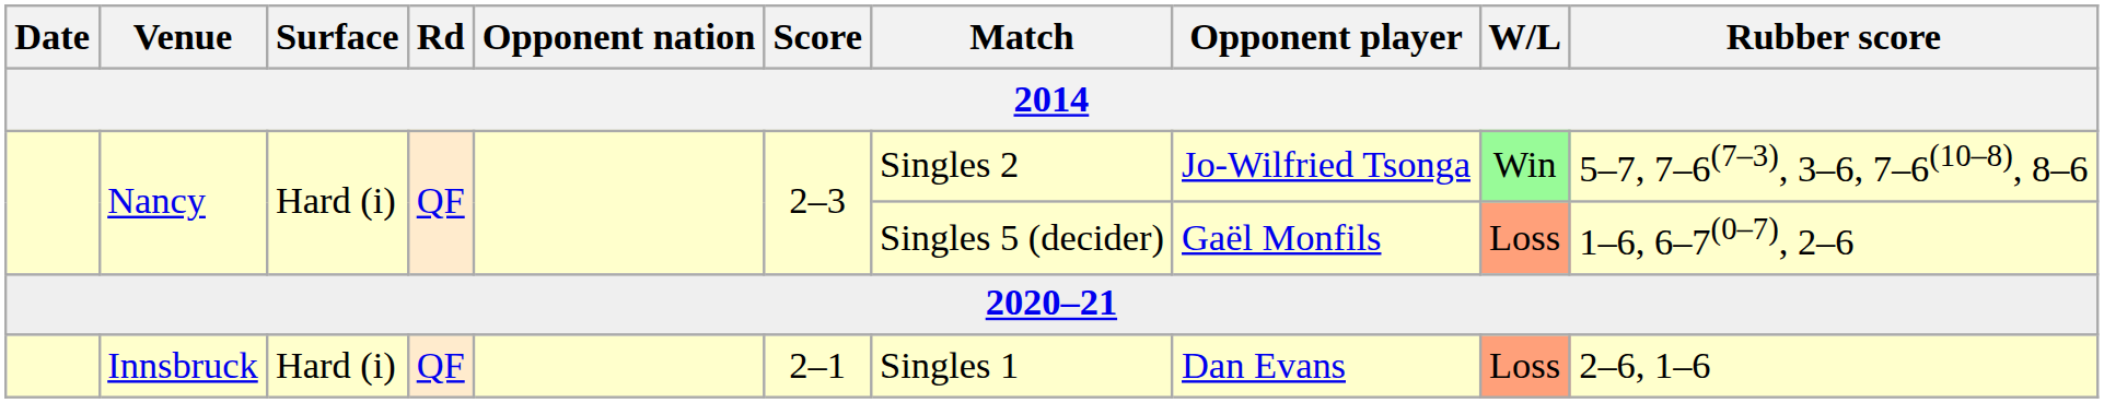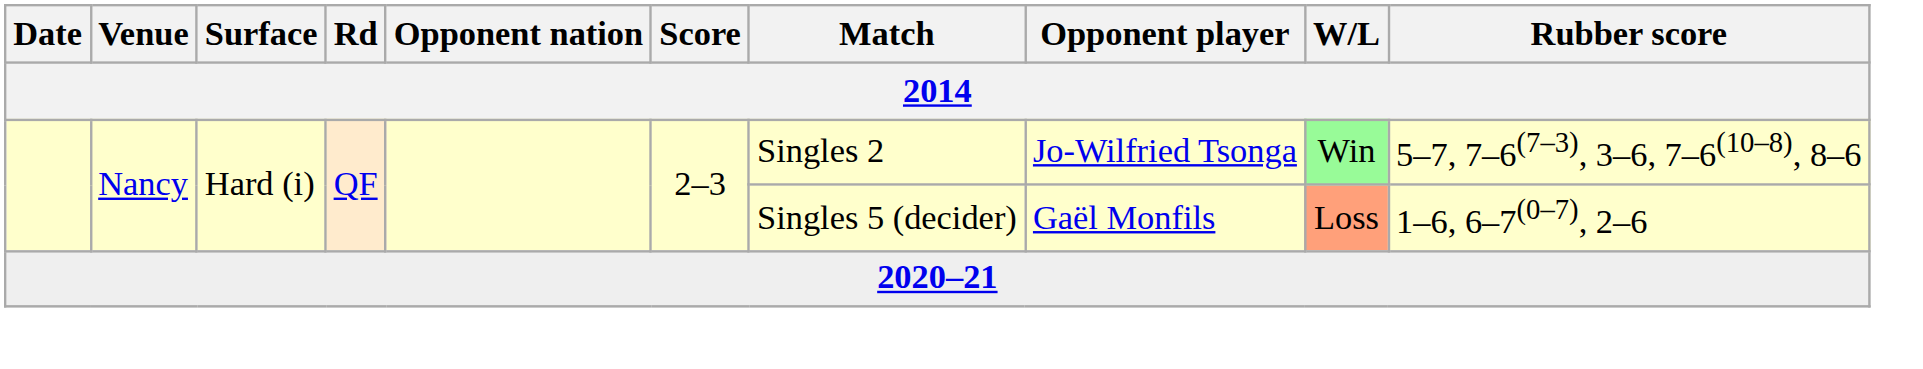- row: Innsbruck | Hard (i) | QF | 2–1 | Singles 1 | Dan Evans | Loss | 2–6, 1–6
